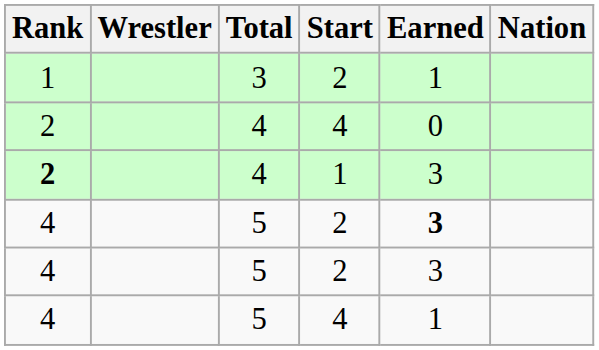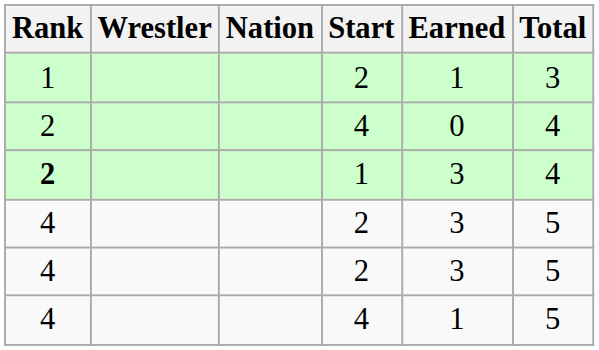columns swapped: Nation <-> Total
row 5 | Earned: bold -> normal
